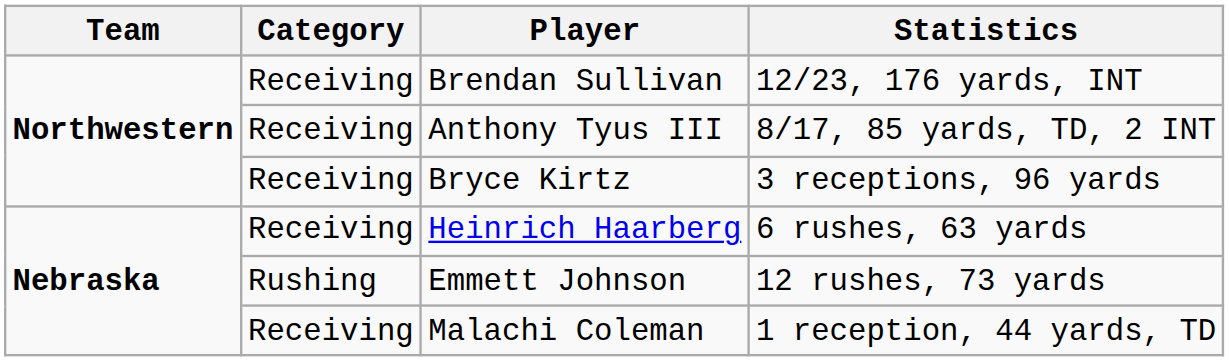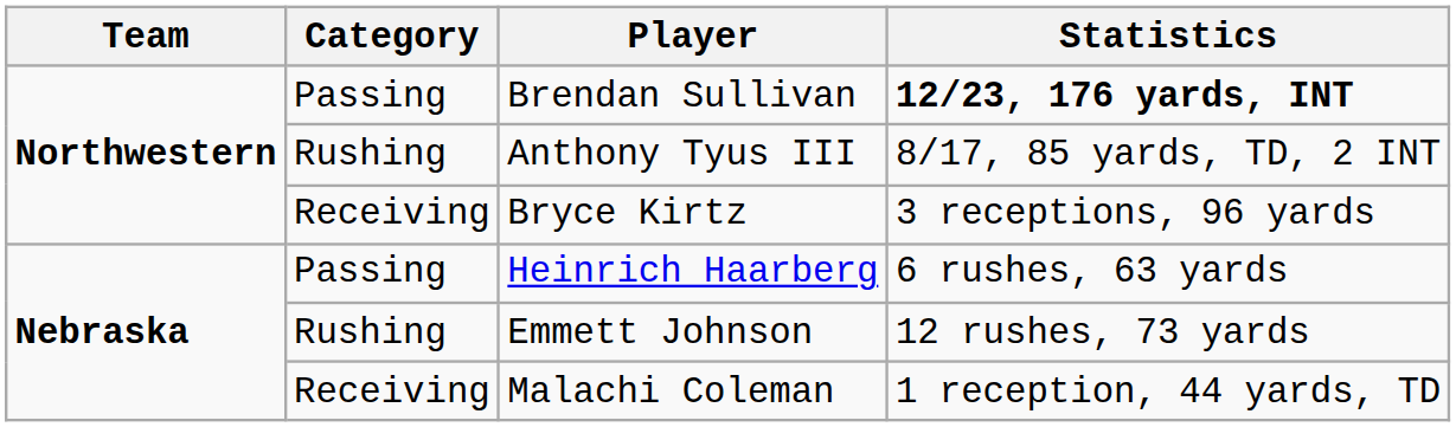Brendan Sullivan | Category: Receiving -> Passing
Brendan Sullivan | Statistics: normal -> bold
Anthony Tyus III | Category: Receiving -> Rushing
Heinrich Haarberg | Category: Receiving -> Passing
